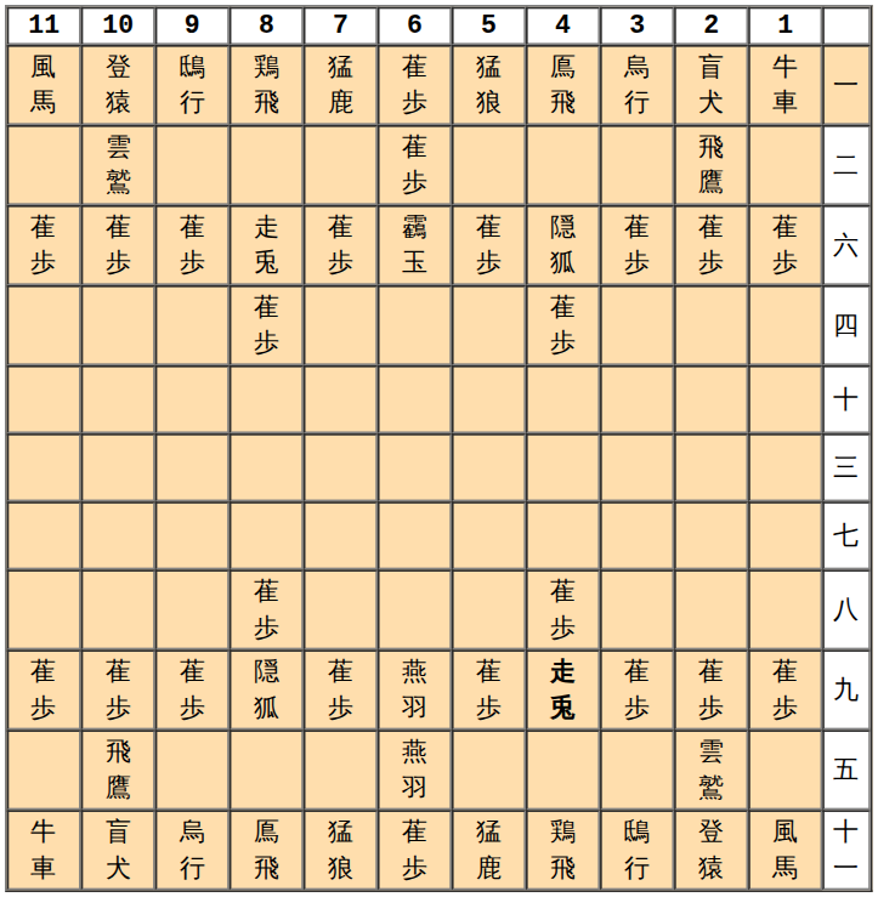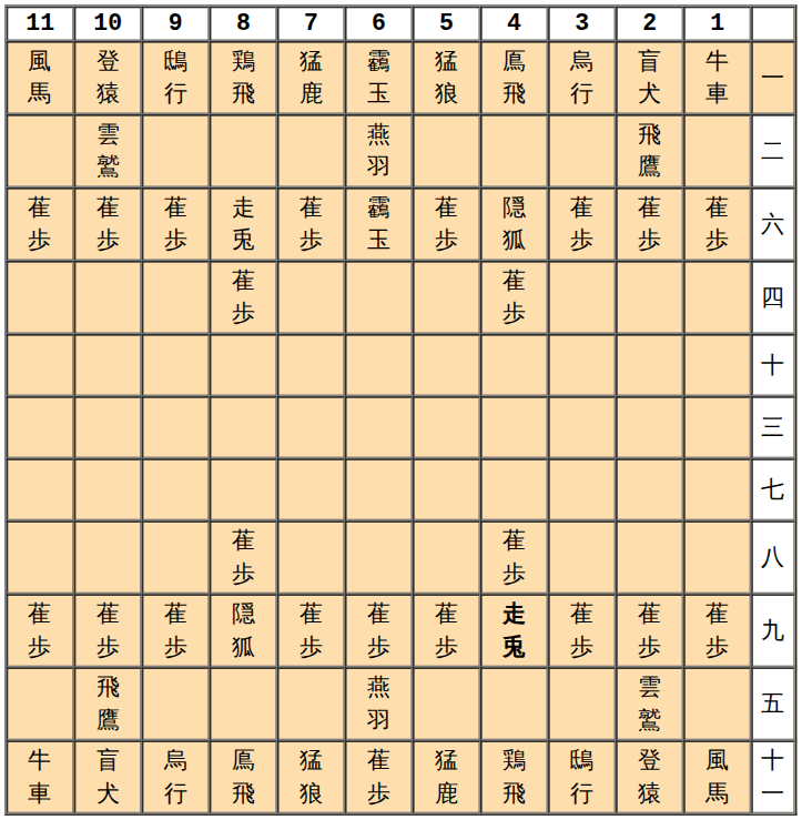row 2 | 6: 萑 歩 -> 靏 玉
row 3 | 6: 萑 歩 -> 燕 羽
row 10 | 6: 燕 羽 -> 萑 歩
